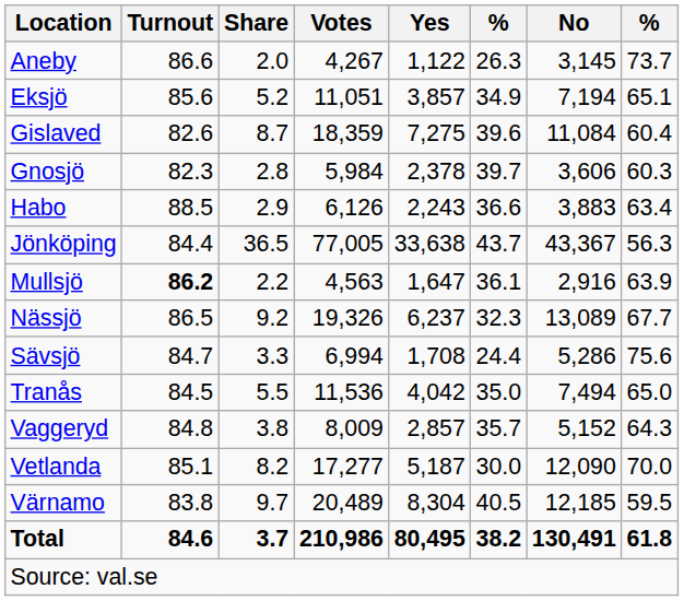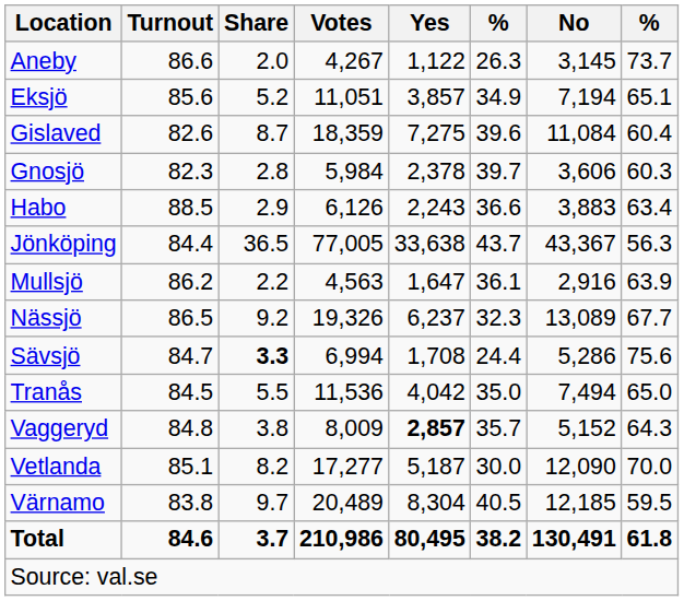Mullsjö | Turnout: bold -> normal
Sävsjö | Share: normal -> bold
Vaggeryd | Yes: normal -> bold
